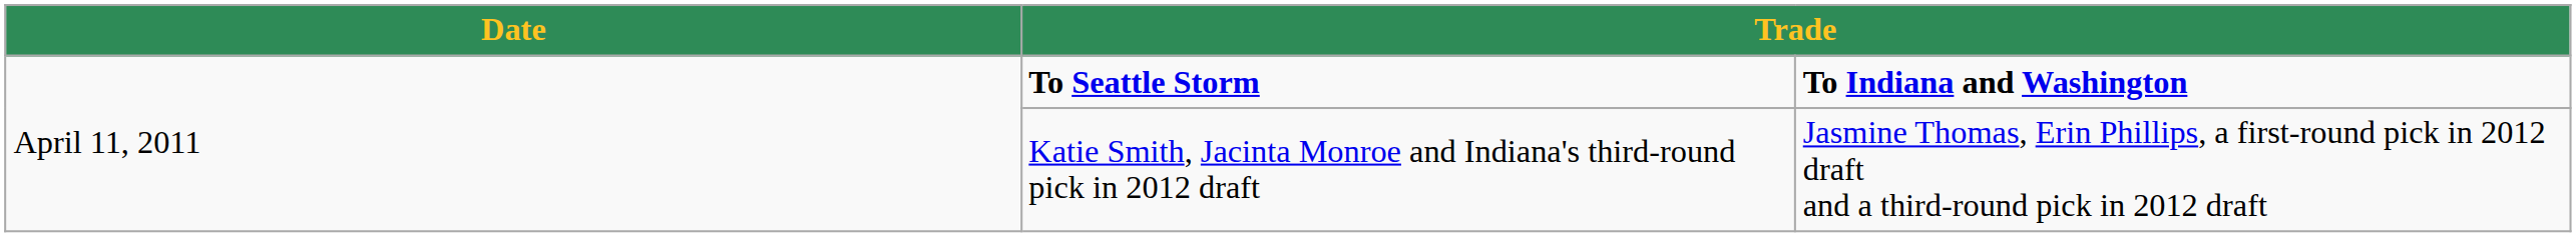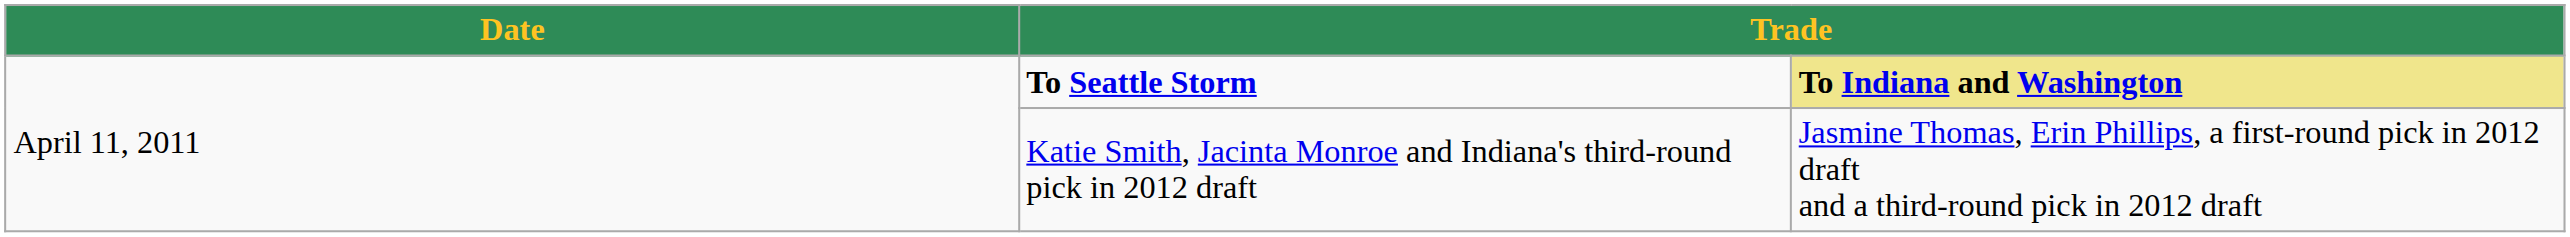To Seattle Storm | column 3: no background -> khaki background
